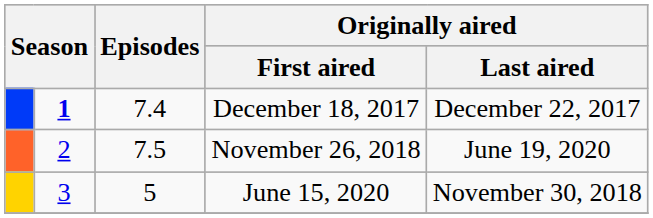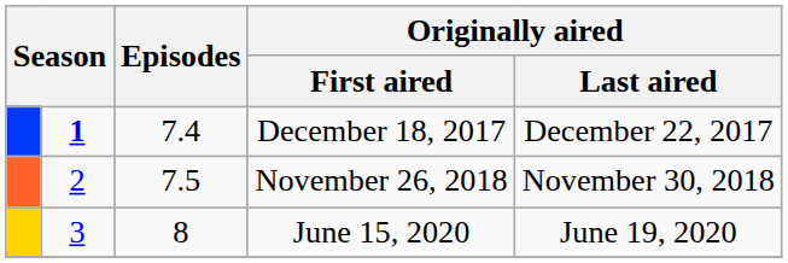November 26, 2018 | Originally aired / Last aired: June 19, 2020 -> November 30, 2018
June 15, 2020 | Episodes: 5 -> 8
June 15, 2020 | Originally aired / Last aired: November 30, 2018 -> June 19, 2020
